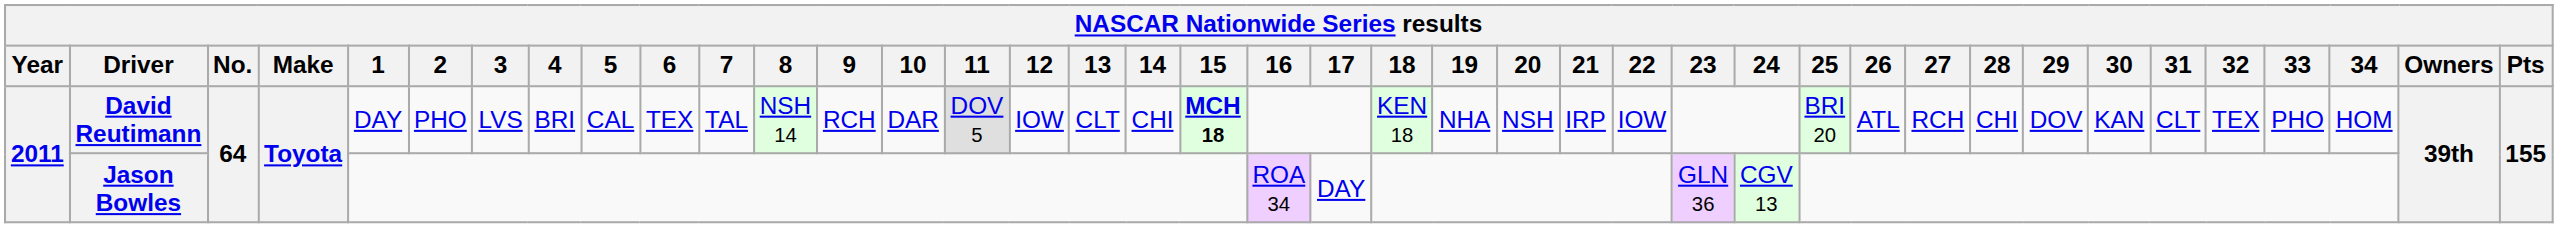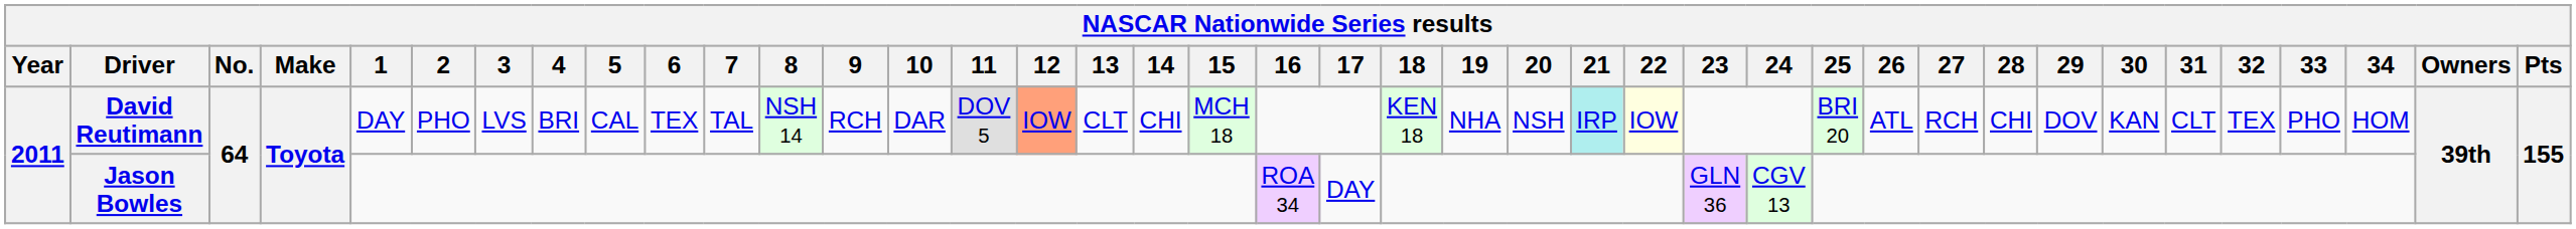David Reutimann | 12: no background -> lightsalmon background
David Reutimann | 15: bold -> normal
David Reutimann | 21: no background -> paleturquoise background
David Reutimann | 22: no background -> lightyellow background
